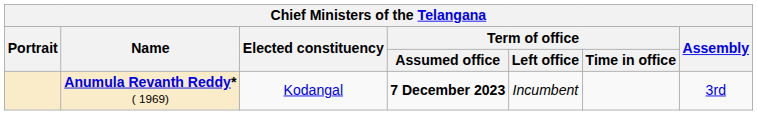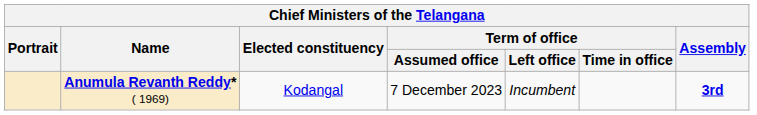Anumula Revanth Reddy* ( 1969) | Term of office / Assumed office: bold -> normal
Anumula Revanth Reddy* ( 1969) | Assembly: normal -> bold
